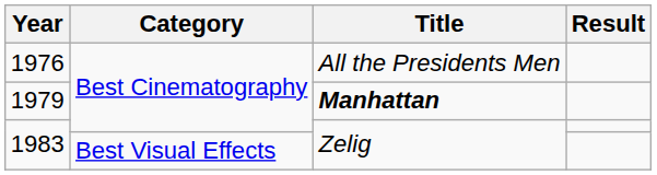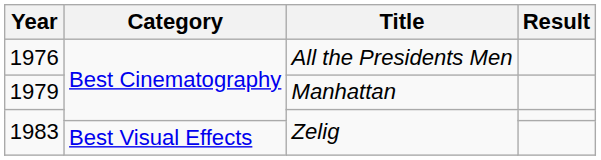1979 | Title: bold -> normal
